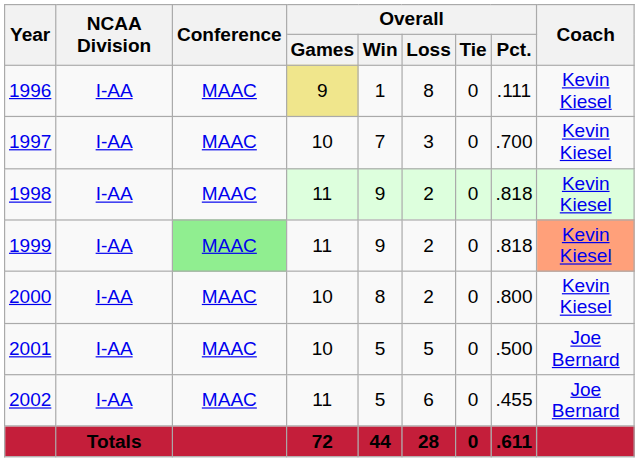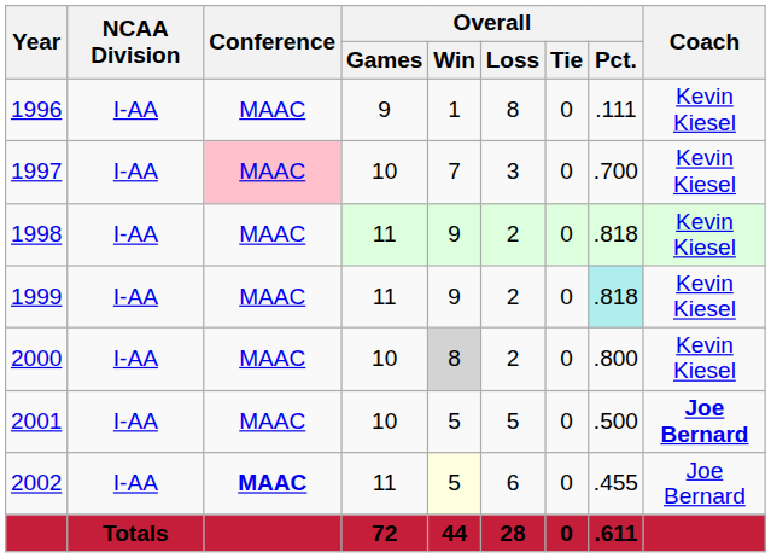1996 | Overall / Games: khaki background -> no background
1997 | Conference: no background -> pink background
1999 | Conference: lightgreen background -> no background
1999 | Overall / Pct.: no background -> paleturquoise background
1999 | Coach: lightsalmon background -> no background
2000 | Overall / Win: no background -> lightgrey background
2001 | Coach: normal -> bold
2002 | Conference: normal -> bold
2002 | Overall / Win: no background -> lightyellow background
